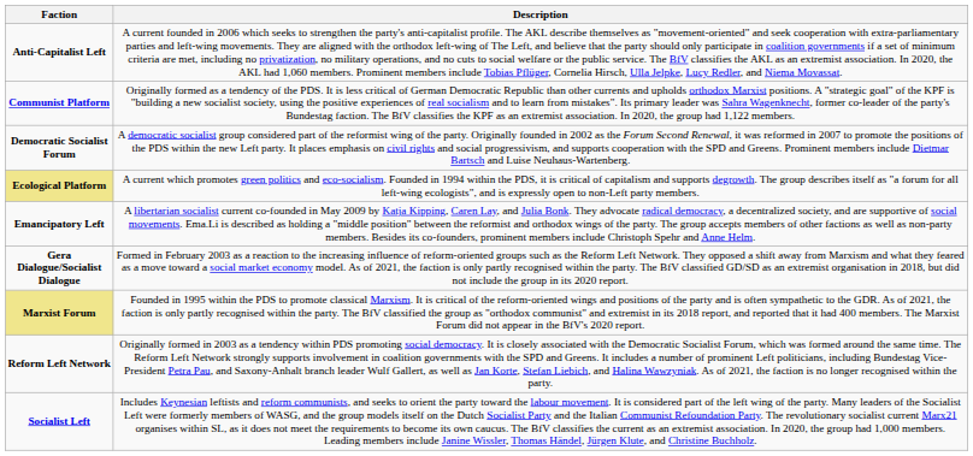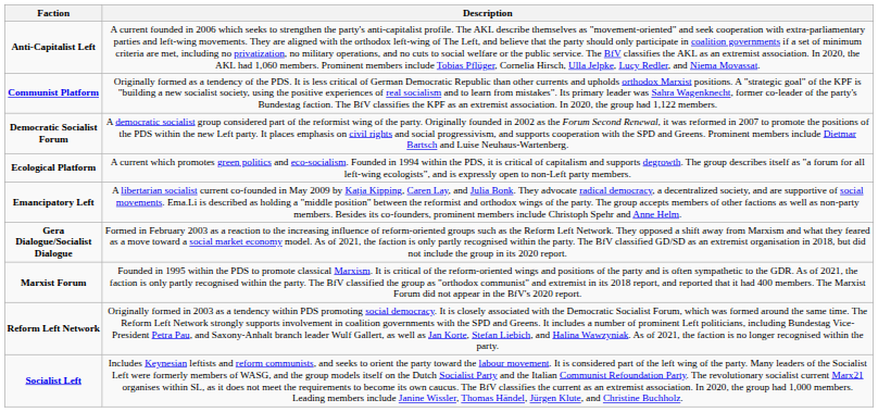Ecological Platform | Faction: khaki background -> no background
Marxist Forum | Faction: khaki background -> no background
